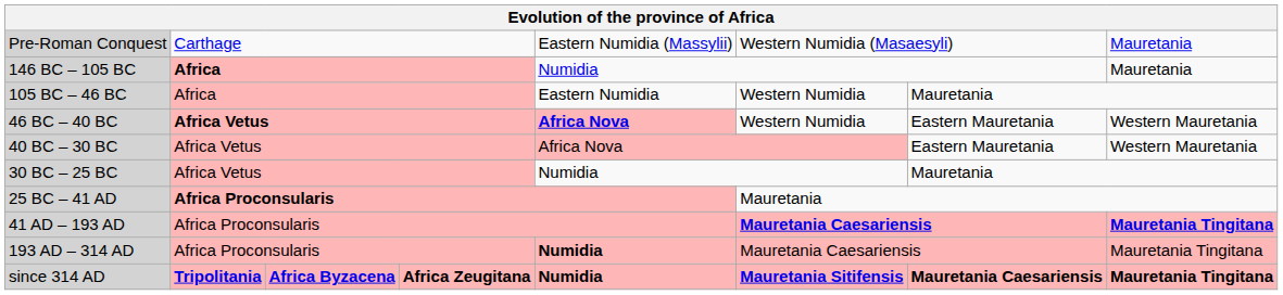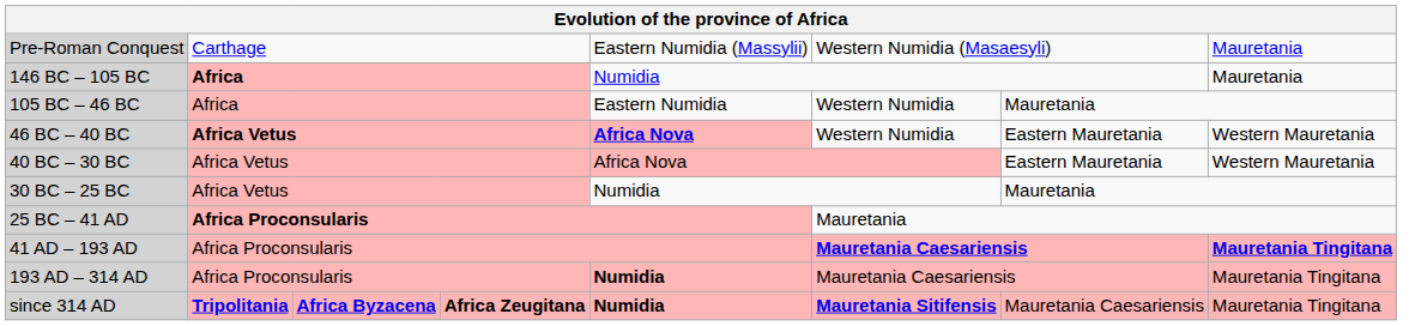since 314 AD | column 7: bold -> normal
since 314 AD | column 8: bold -> normal
